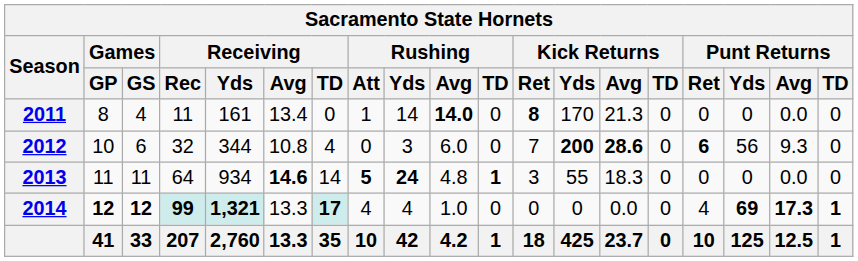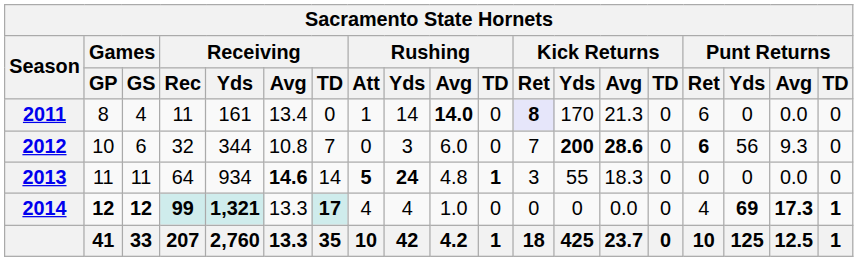2011 | Kick Returns / Ret: no background -> lavender background
2011 | Punt Returns / Ret: 0 -> 6
2012 | Receiving / TD: 4 -> 7
